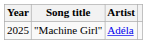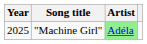"Machine Girl" | Artist: no background -> lightgreen background
